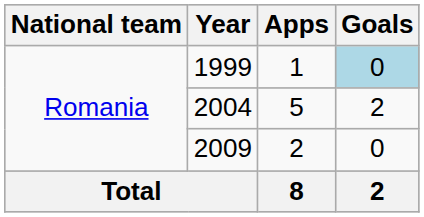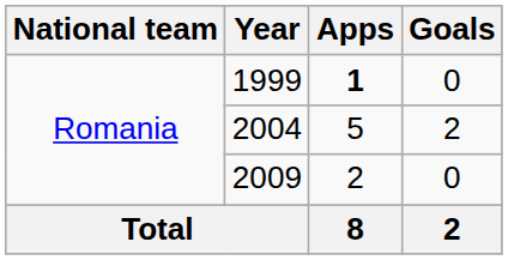1999 | Apps: normal -> bold
1999 | Goals: lightblue background -> no background
